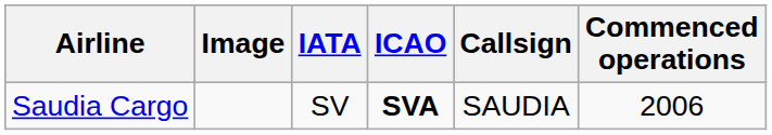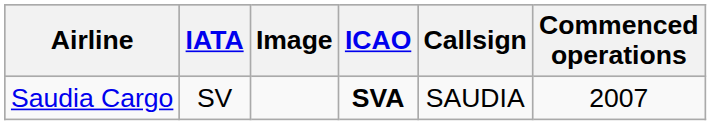columns swapped: Image <-> IATA
Saudia Cargo | Commenced operations: 2006 -> 2007
